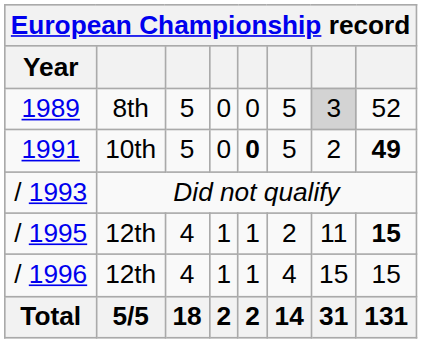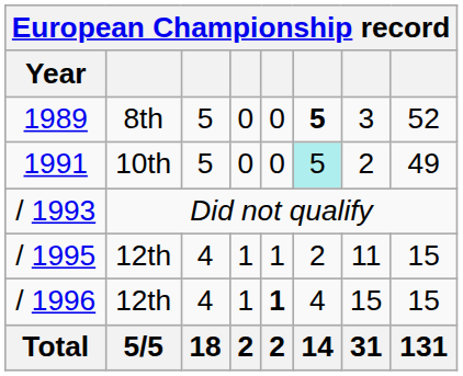1989 | column 6: normal -> bold
1989 | column 7: lightgrey background -> no background
1991 | column 5: bold -> normal
1991 | column 6: no background -> paleturquoise background
1991 | column 8: bold -> normal
/ 1995 | column 8: bold -> normal
/ 1996 | column 5: normal -> bold
